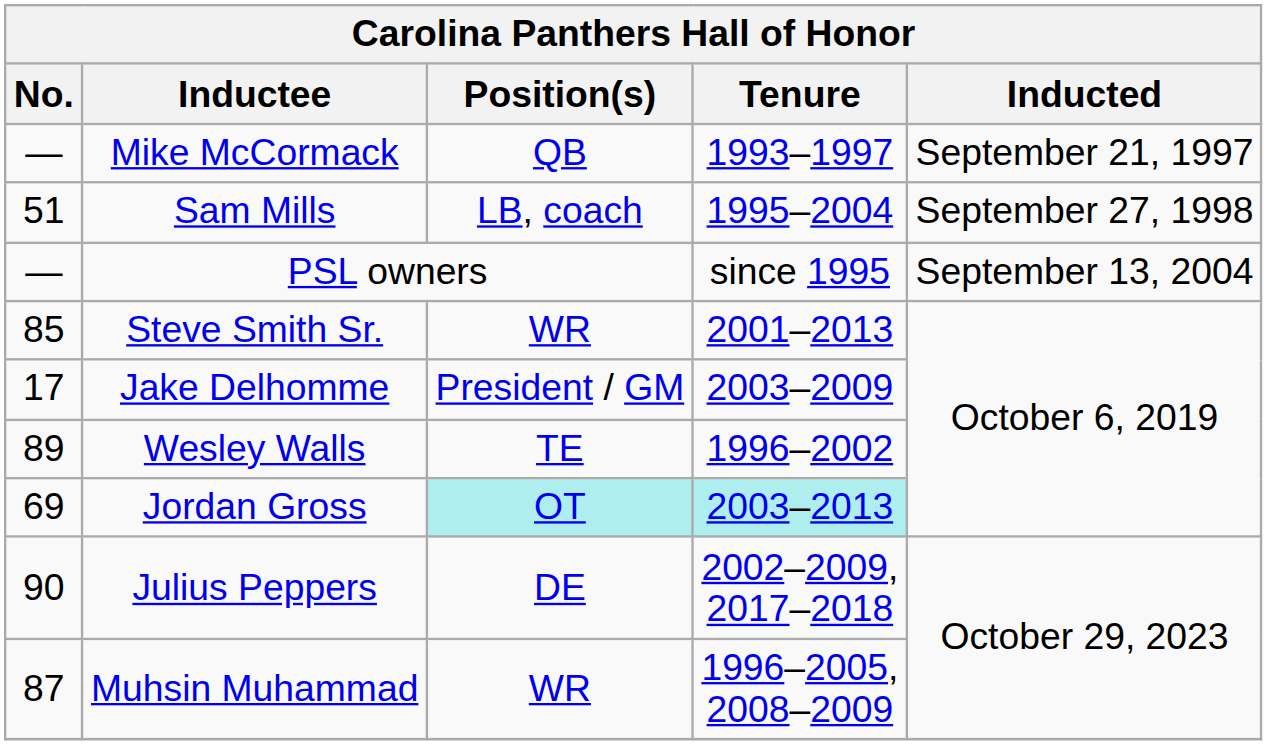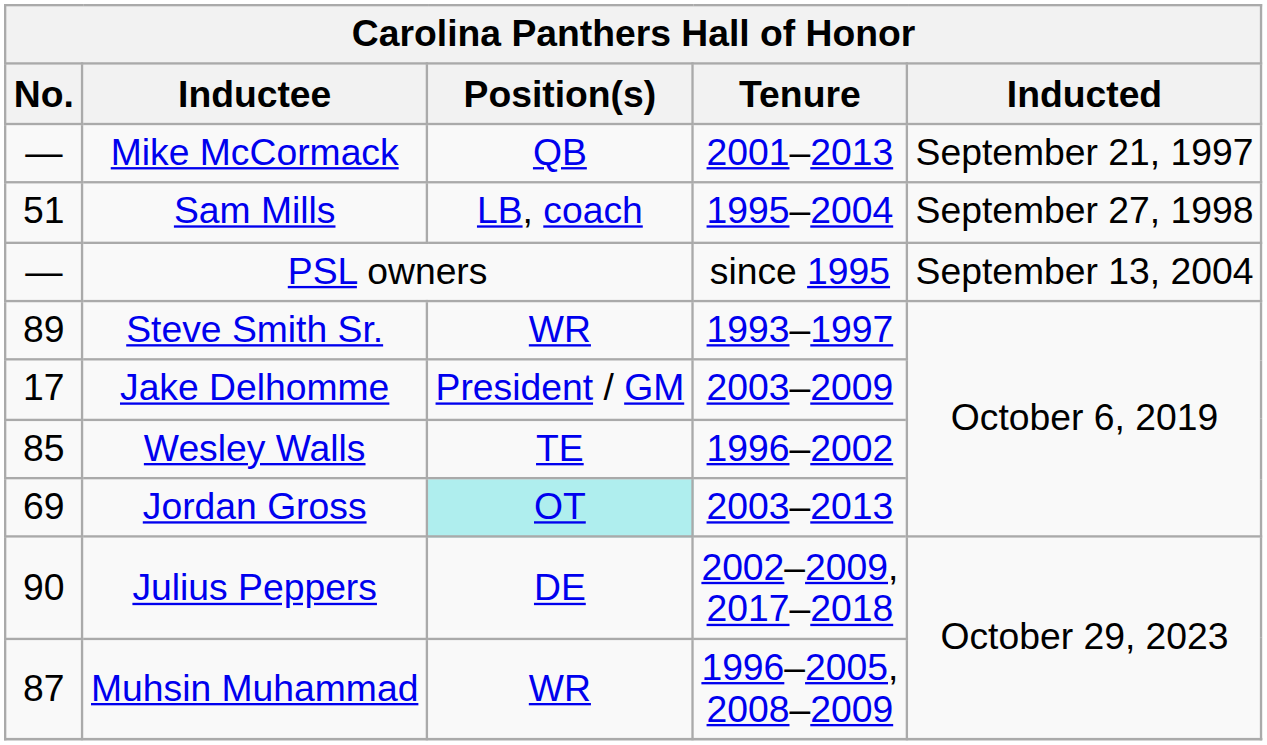Mike McCormack | Tenure: 1993–1997 -> 2001–2013
Steve Smith Sr. | No.: 85 -> 89
Steve Smith Sr. | Tenure: 2001–2013 -> 1993–1997
Wesley Walls | No.: 89 -> 85
Jordan Gross | Tenure: paleturquoise background -> no background
